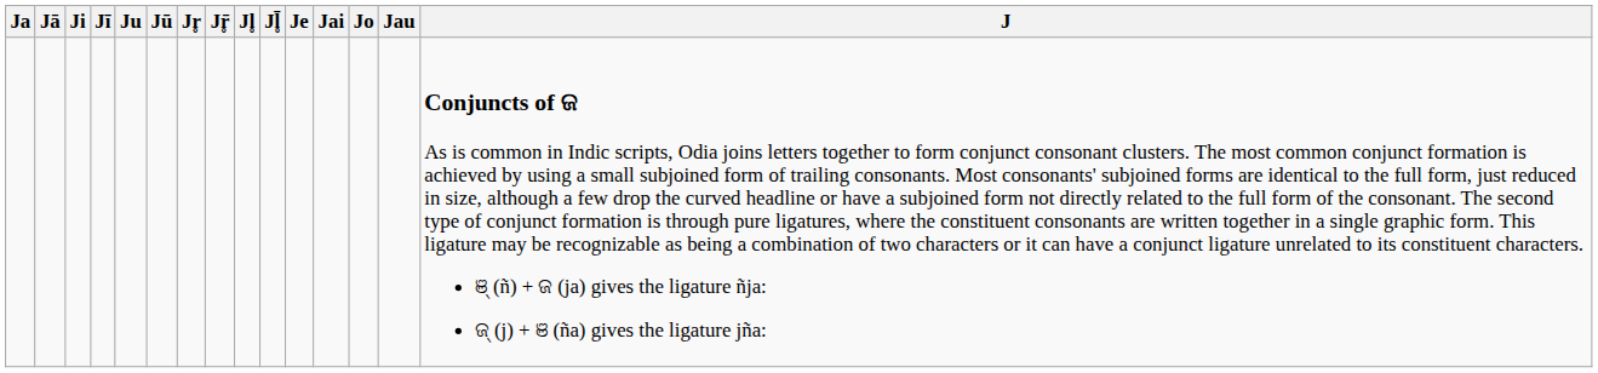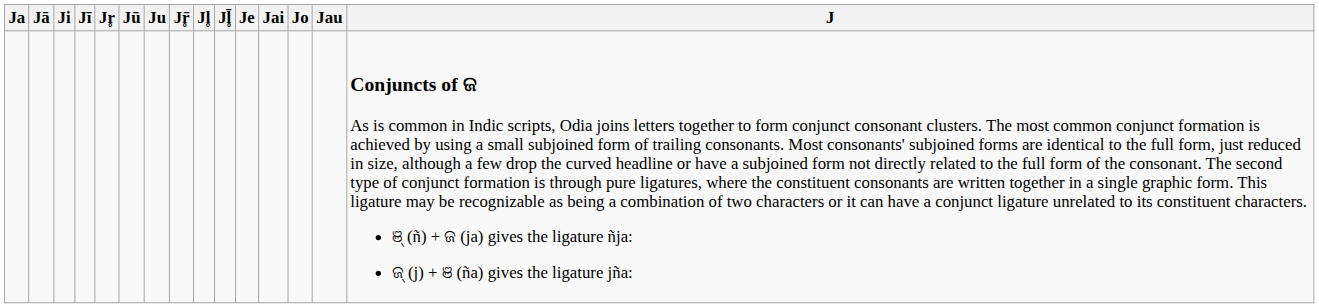columns swapped: Ju <-> Jr̥
